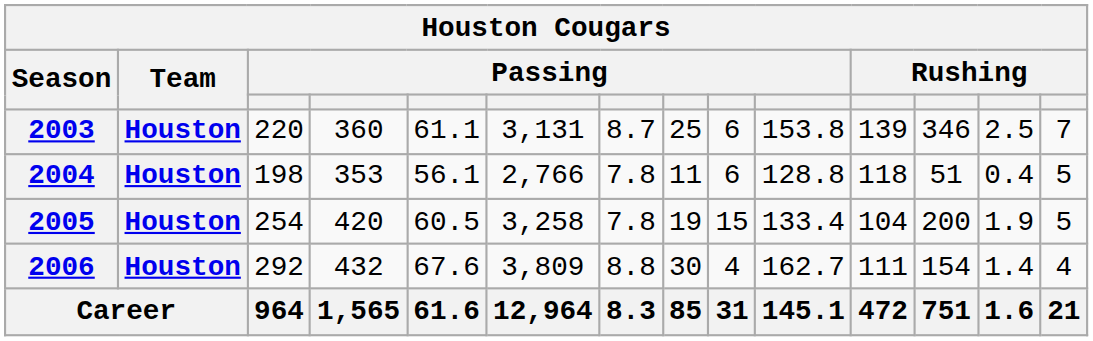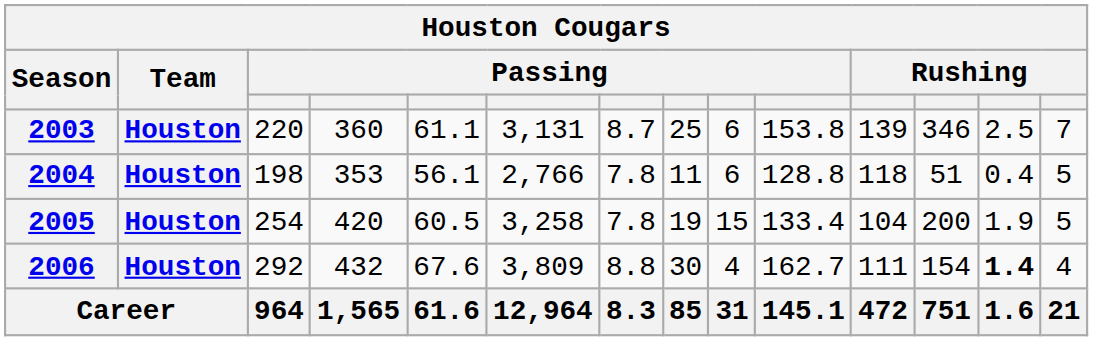2006 | column 13: normal -> bold
